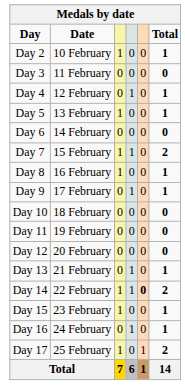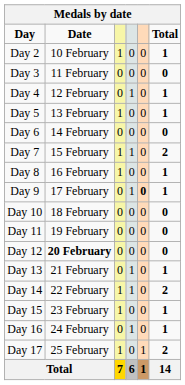Day 9 | column 5: normal -> bold
Day 12 | Date: normal -> bold
Day 14 | column 5: bold -> normal
